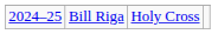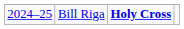Bill Riga | column 3: normal -> bold
